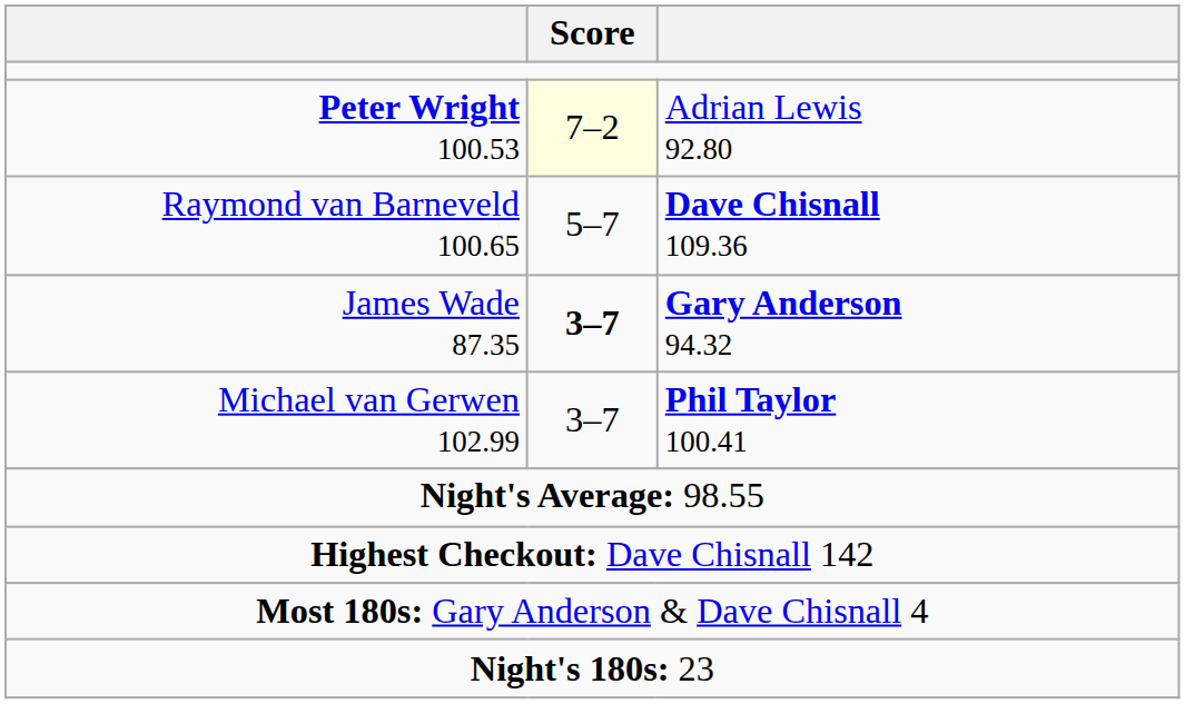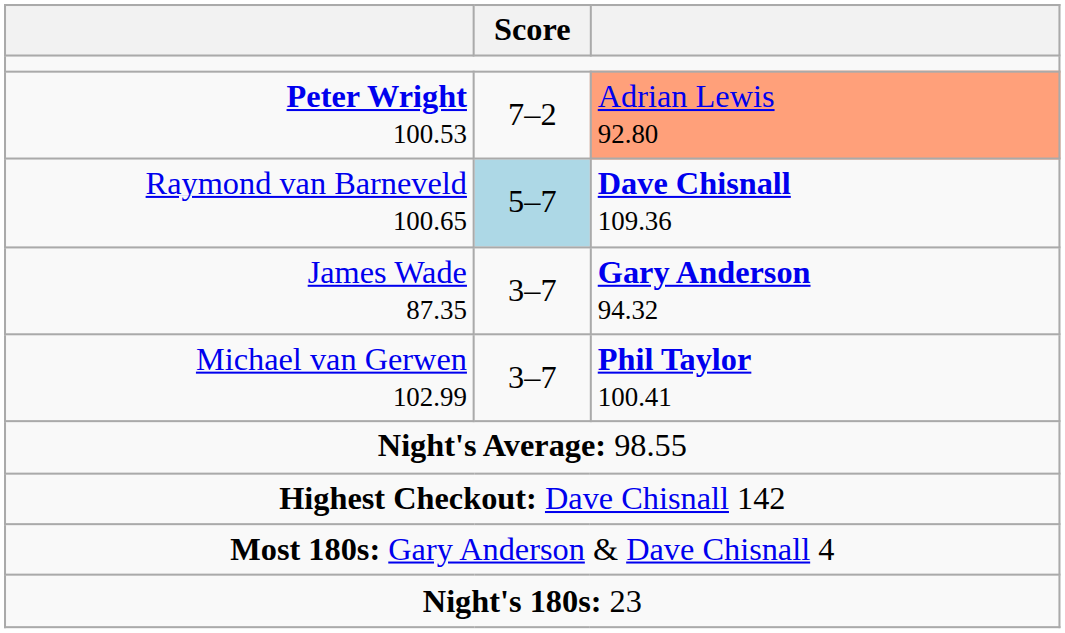Peter Wright 100.53 | Score: lightyellow background -> no background
Peter Wright 100.53 | column 3: no background -> lightsalmon background
Raymond van Barneveld 100.65 | Score: no background -> lightblue background
James Wade 87.35 | Score: bold -> normal
